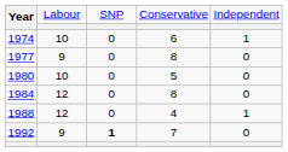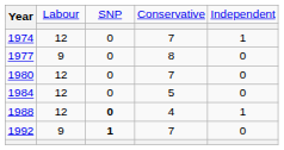1974 | column 2: 10 -> 12
1974 | column 4: 6 -> 7
1980 | column 2: 10 -> 12
1980 | column 4: 5 -> 7
1984 | column 4: 8 -> 5
1988 | column 3: normal -> bold
